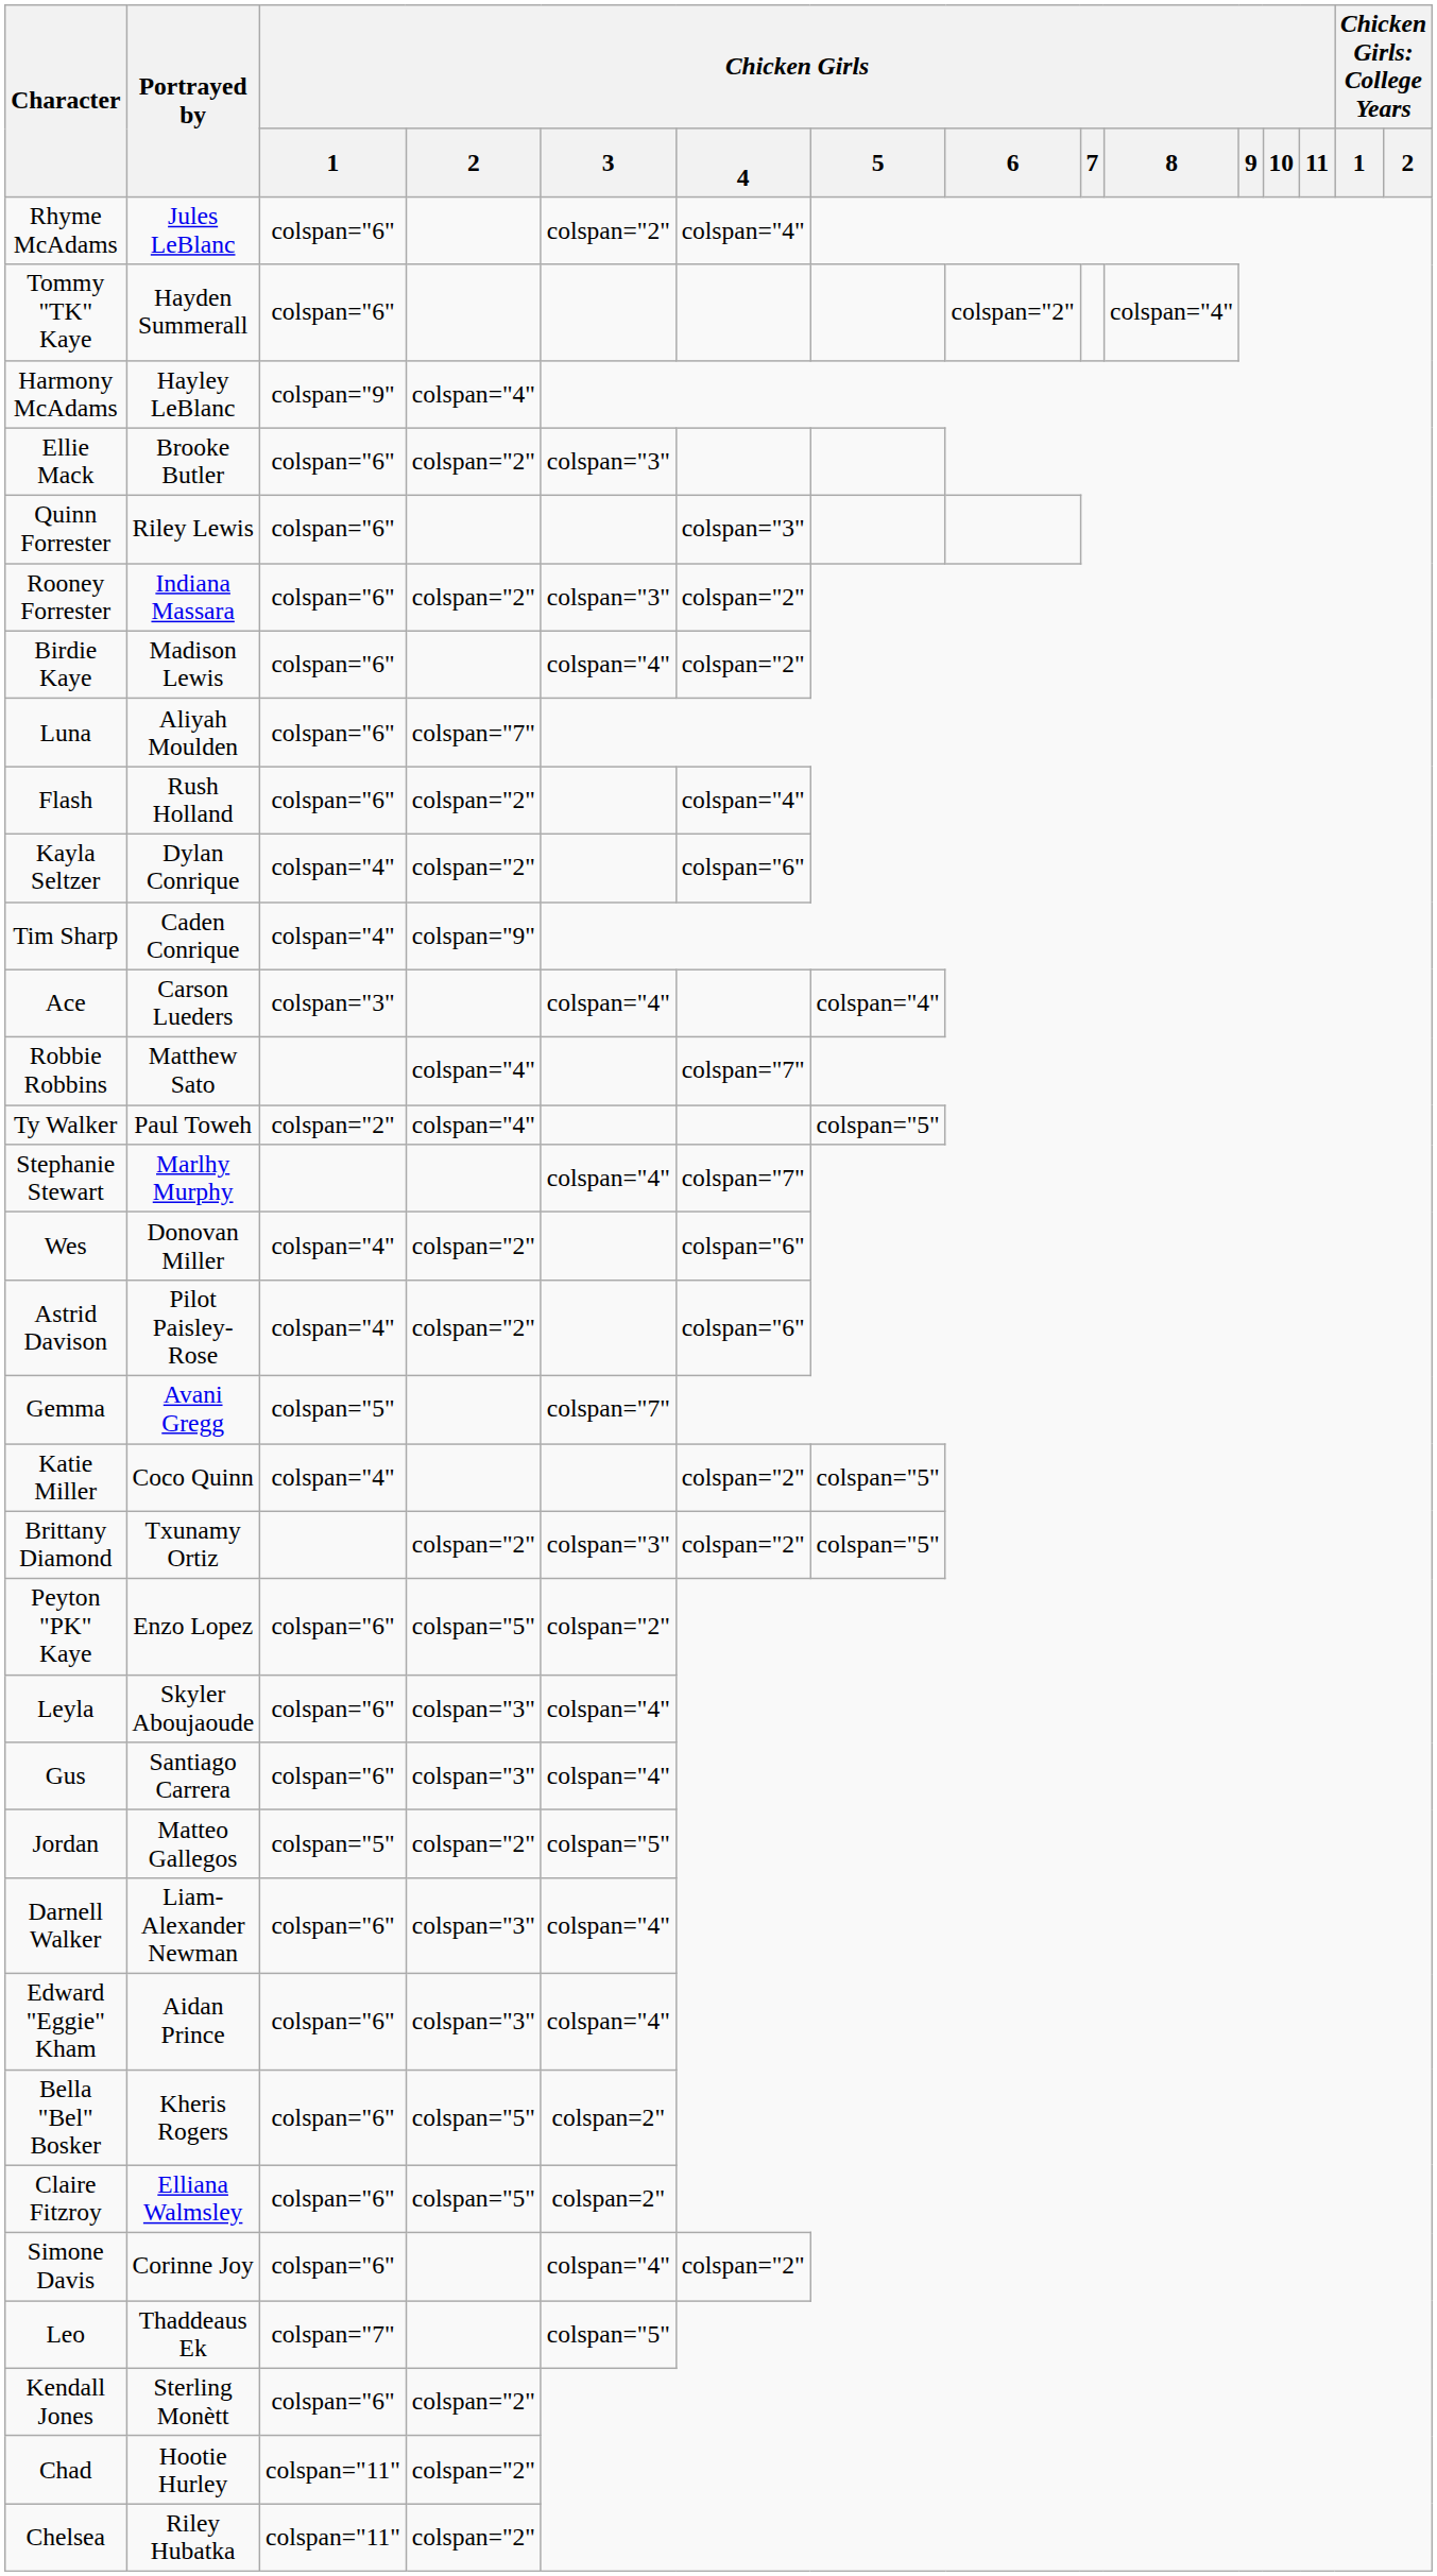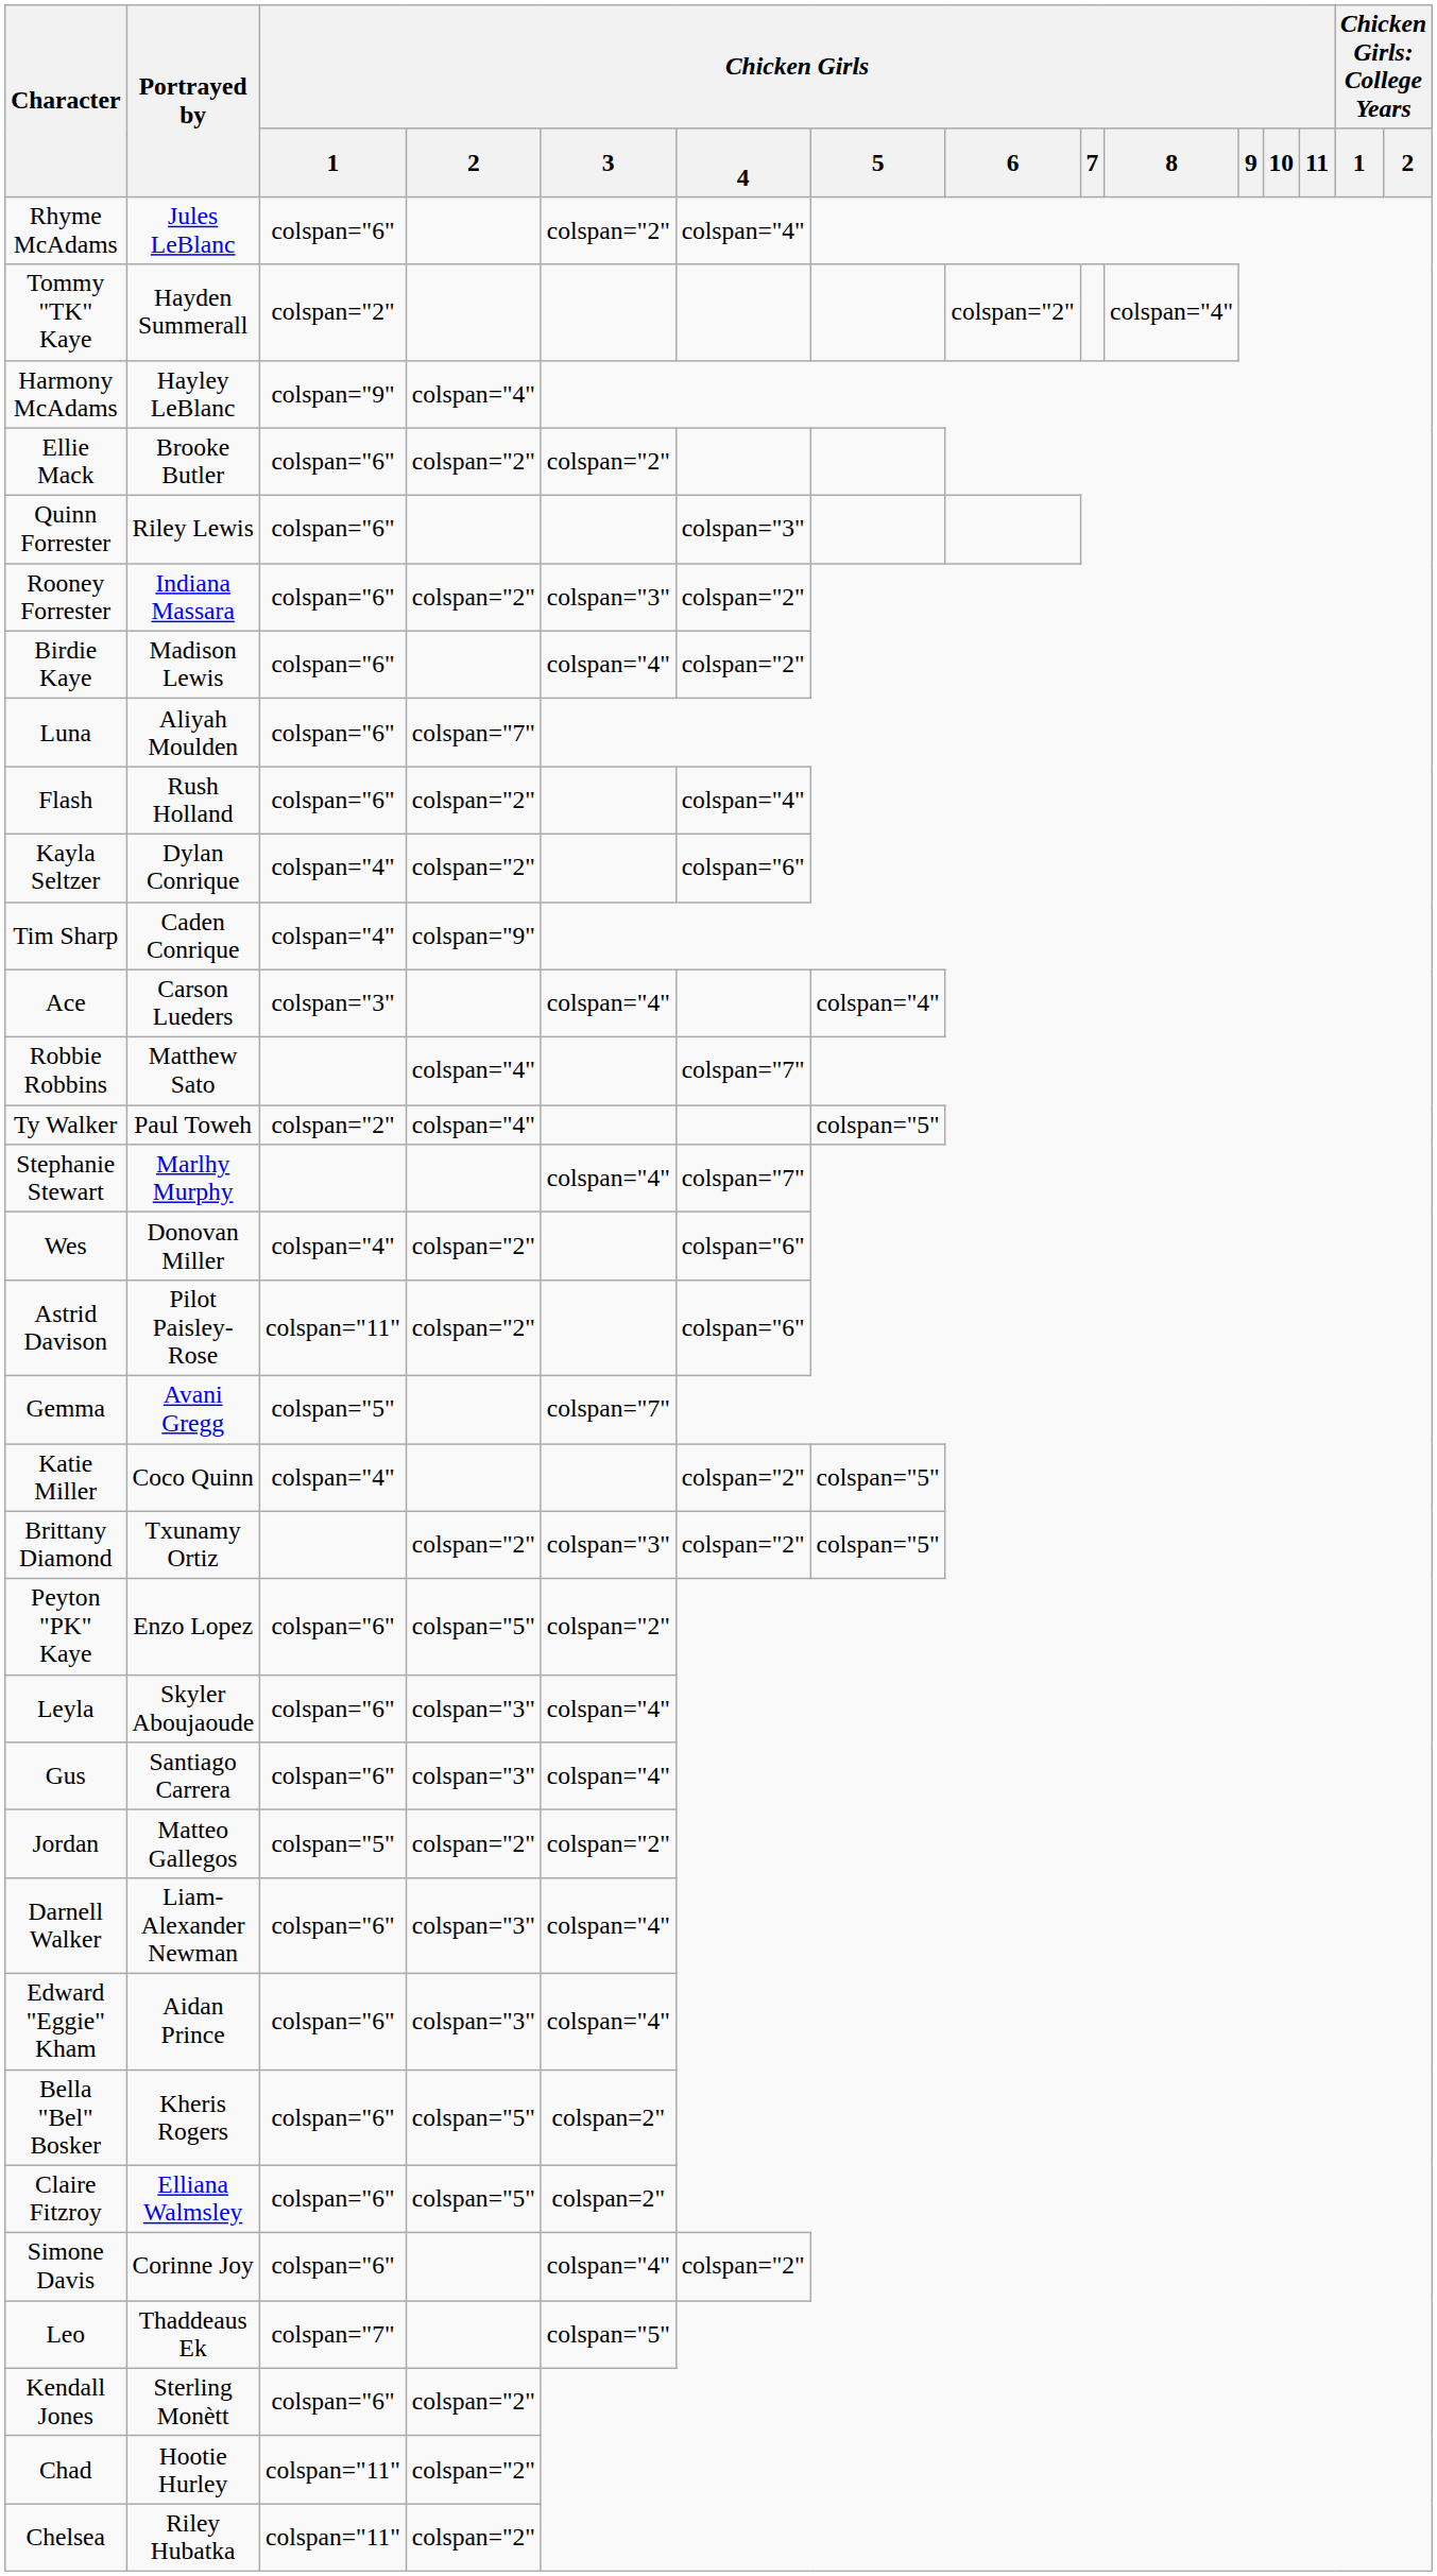Tommy "TK" Kaye | Chicken Girls / 1: colspan="6" -> colspan="2"
Ellie Mack | Chicken Girls / 3: colspan="3" -> colspan="2"
Astrid Davison | Chicken Girls / 1: colspan="4" -> colspan="11"
Jordan | Chicken Girls / 3: colspan="5" -> colspan="2"
